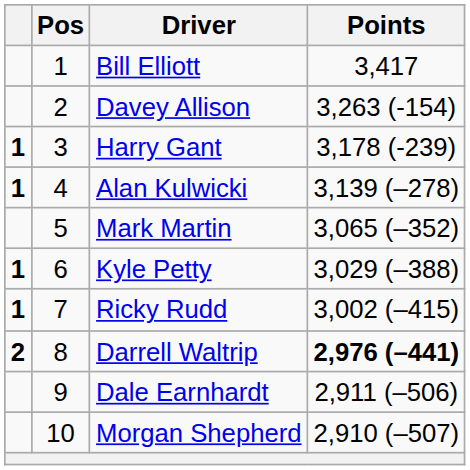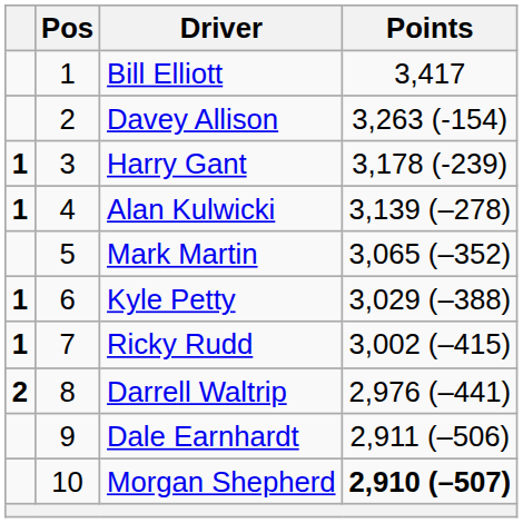Darrell Waltrip | Points: bold -> normal
Morgan Shepherd | Points: normal -> bold
